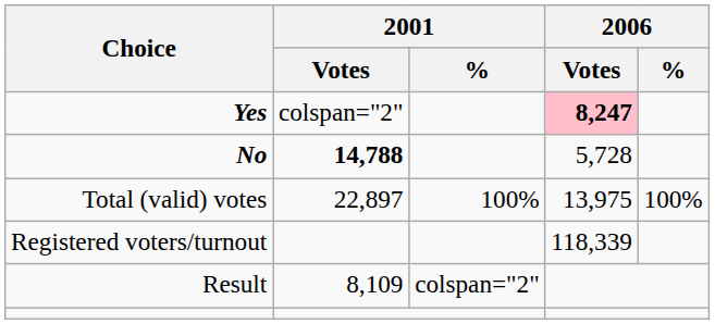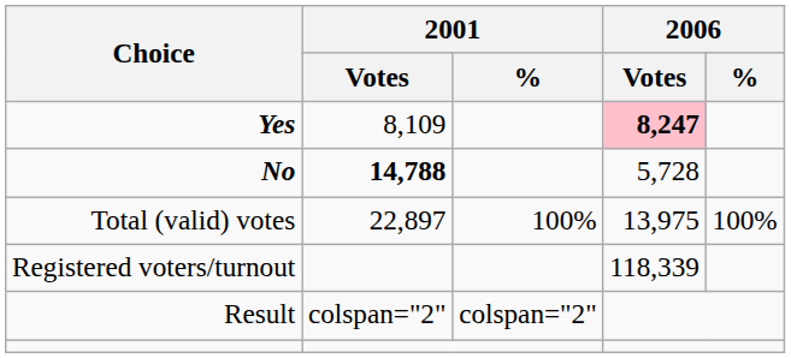Yes | 2001 / Votes: colspan="2" -> 8,109
Result | 2001 / Votes: 8,109 -> colspan="2"
